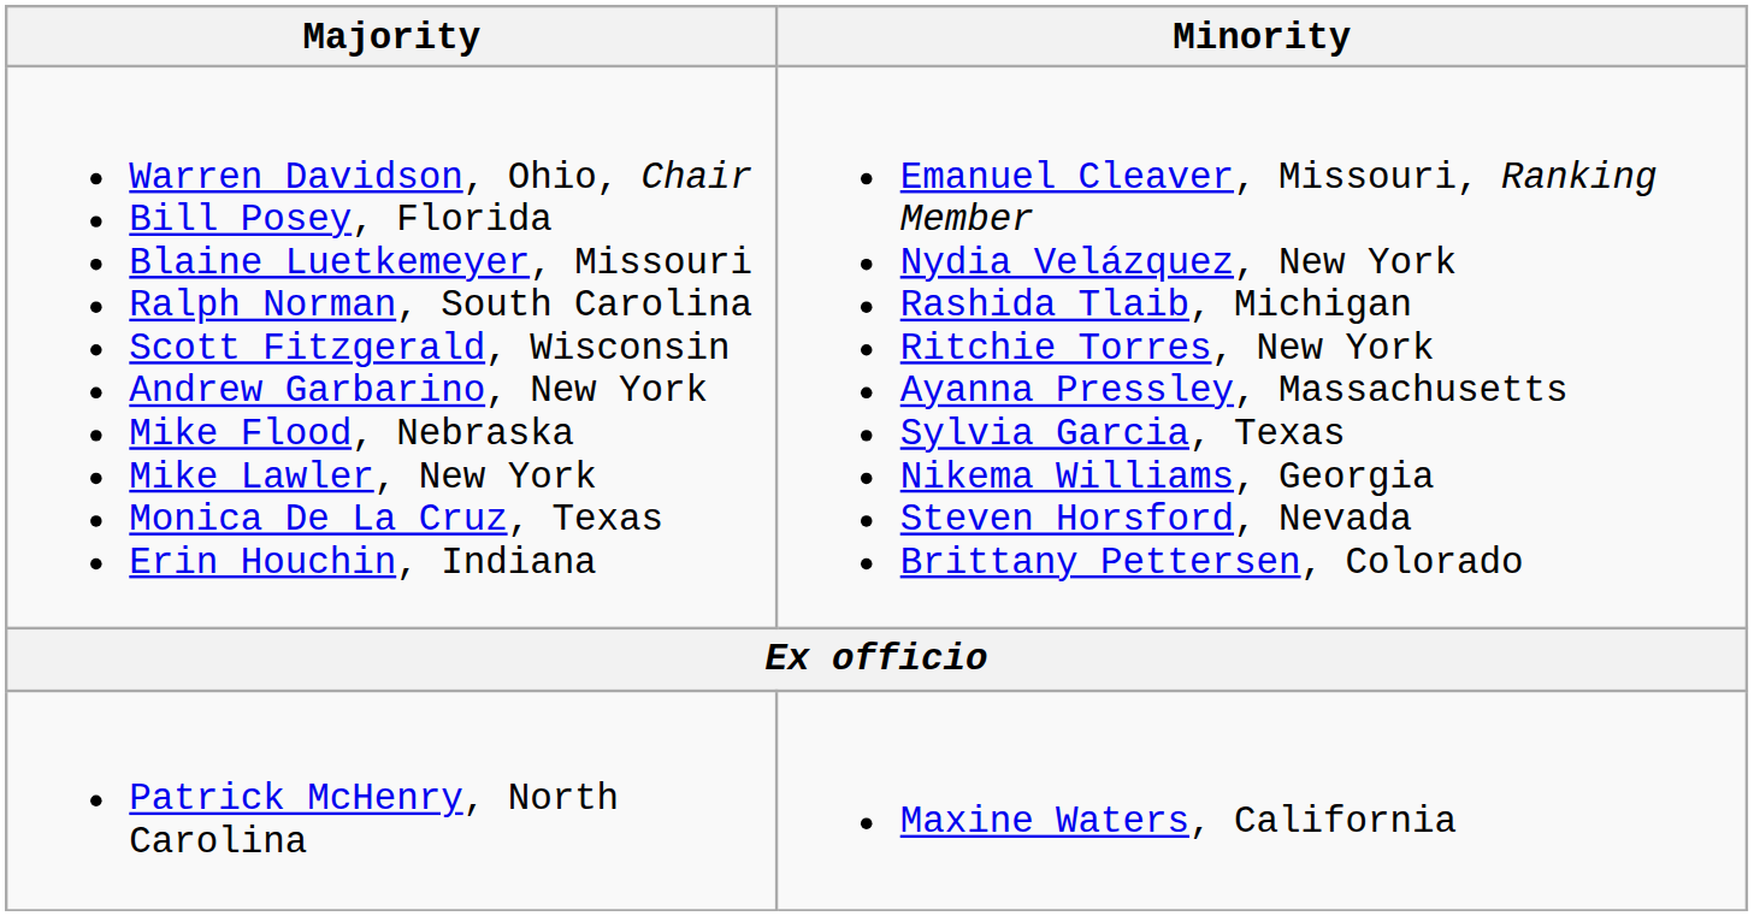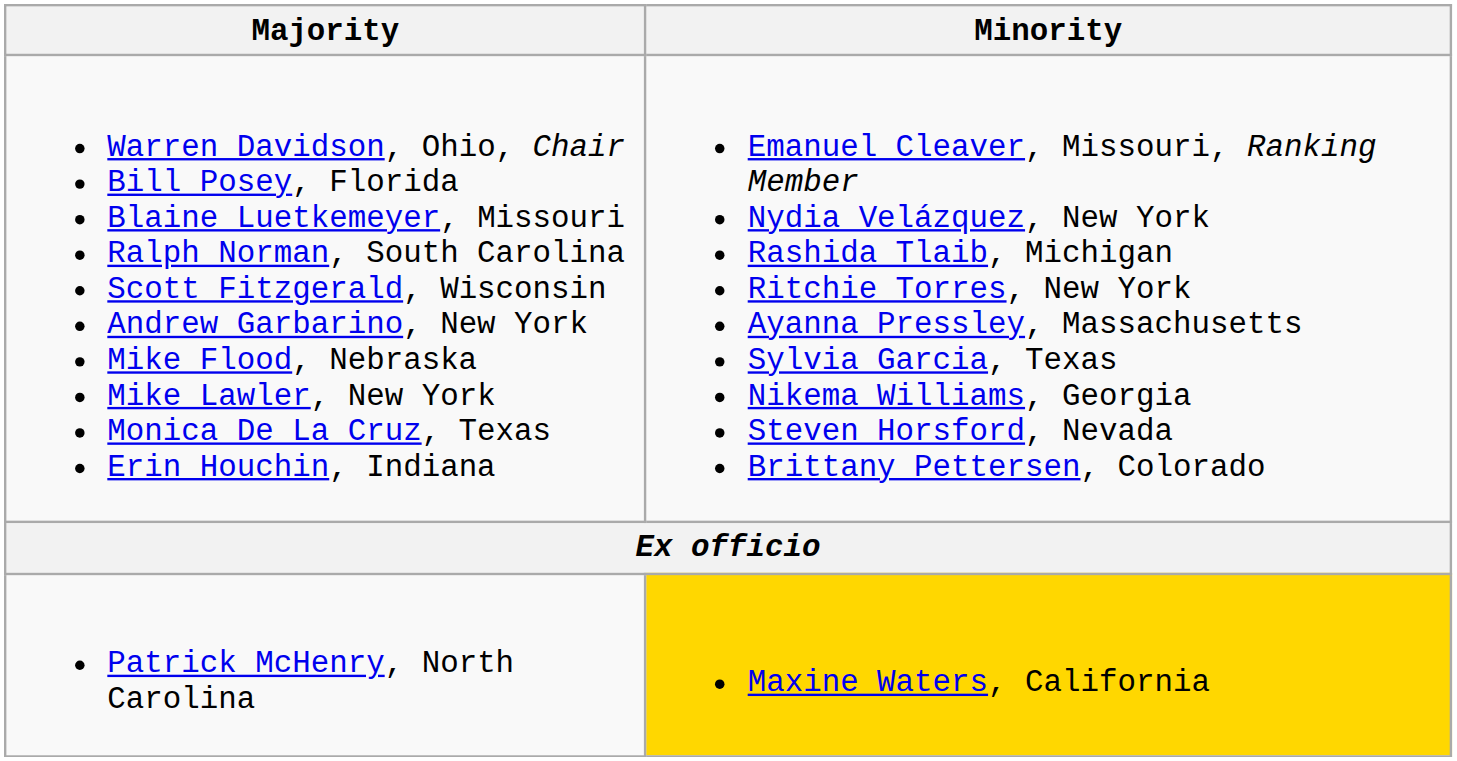Patrick McHenry, North Carolina | Minority: no background -> gold background
